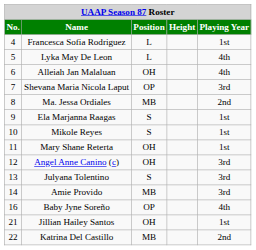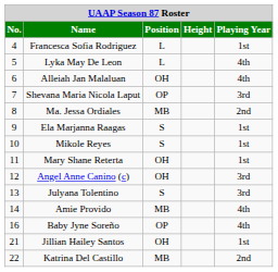Amie Provido | Playing Year: 3rd -> 4th
